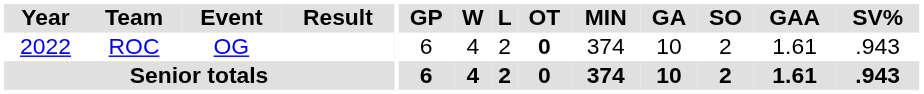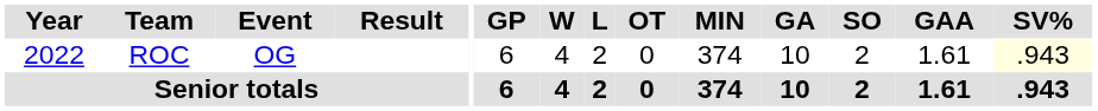ROC | OT: bold -> normal
ROC | SV%: no background -> lightyellow background
